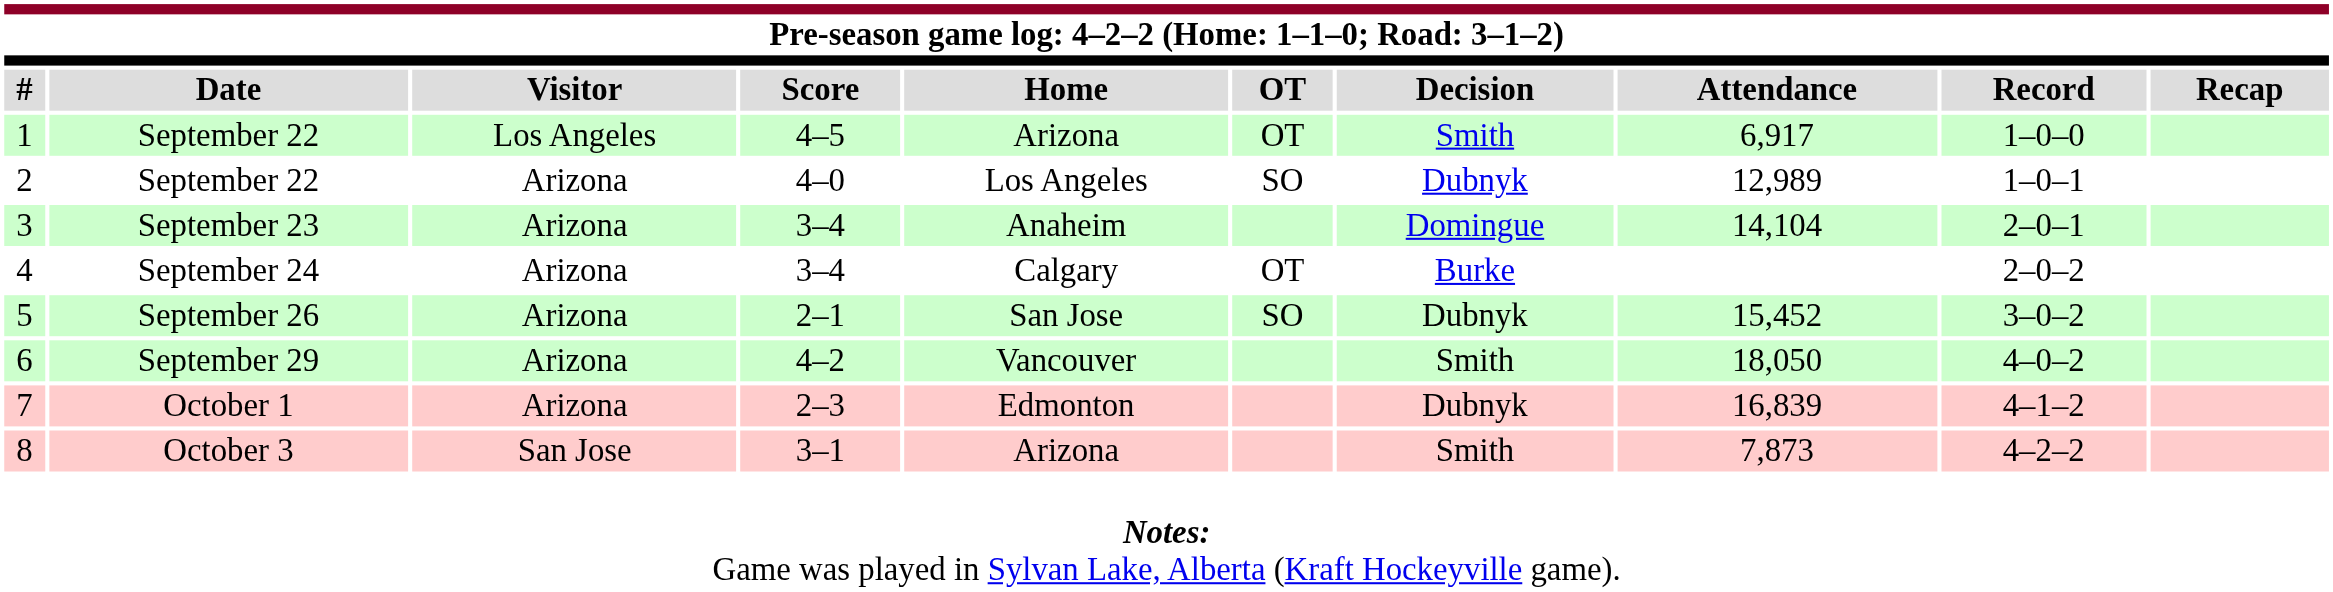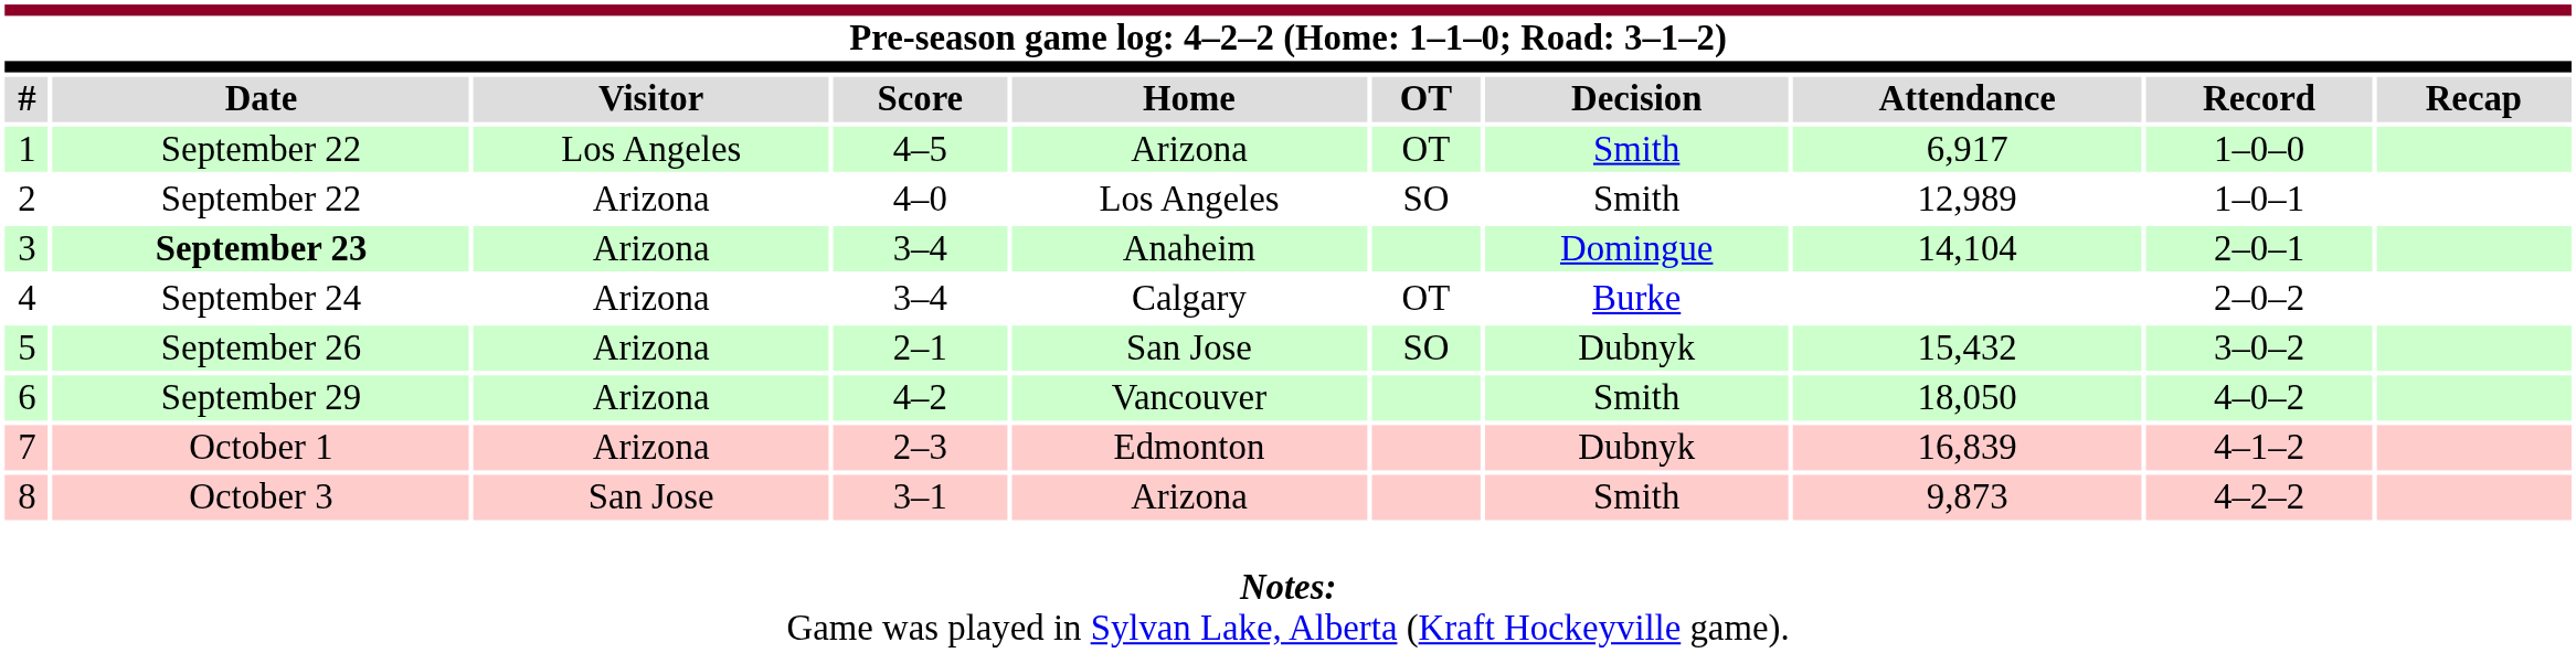2 | Decision: Dubnyk -> Smith
3 | Date: normal -> bold
5 | Attendance: 15,452 -> 15,432
8 | Attendance: 7,873 -> 9,873
